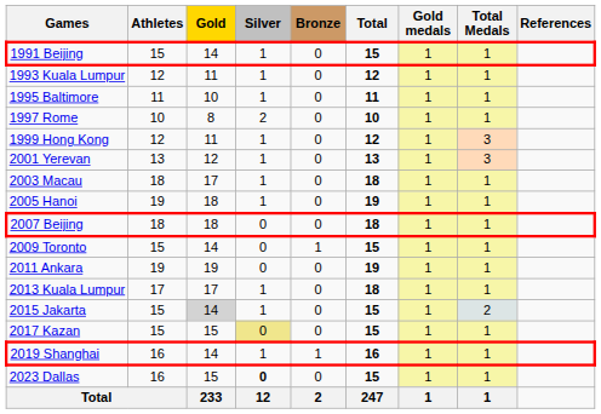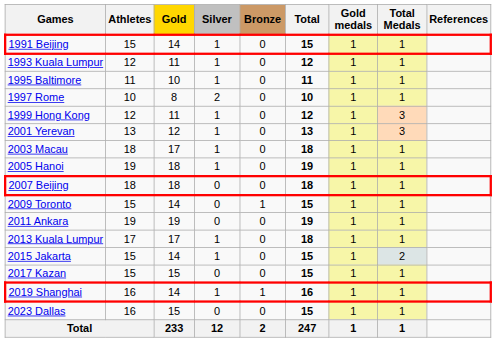2015 Jakarta | Gold: lightgrey background -> no background
2017 Kazan | Silver: khaki background -> no background
2023 Dallas | Silver: bold -> normal
